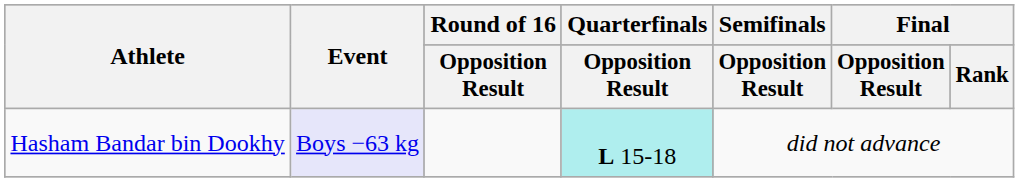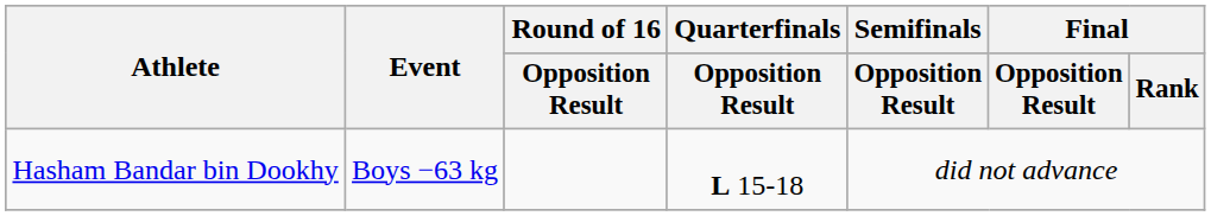Hasham Bandar bin Dookhy | Event: lavender background -> no background
Hasham Bandar bin Dookhy | Quarterfinals / Opposition Result: paleturquoise background -> no background
